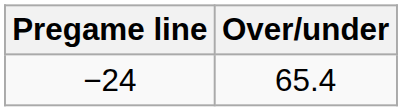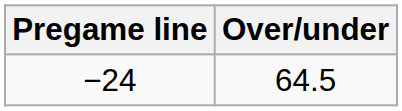−24 | Over/under: 65.4 -> 64.5
